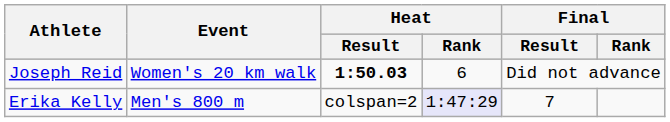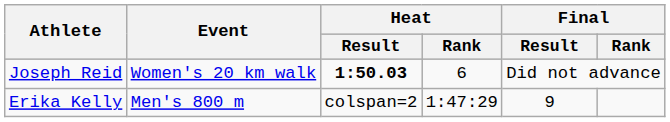Erika Kelly | Heat / Rank: lavender background -> no background
Erika Kelly | Final / Result: 7 -> 9
